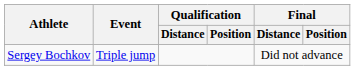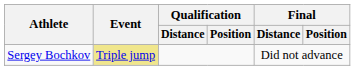Sergey Bochkov | Event: no background -> khaki background
